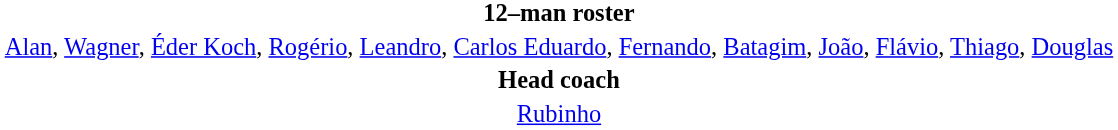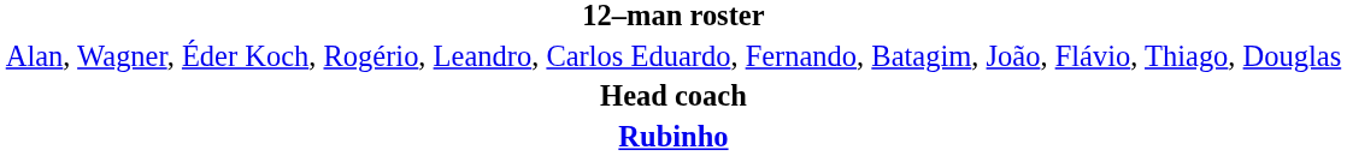row 4 | column 1: normal -> bold
